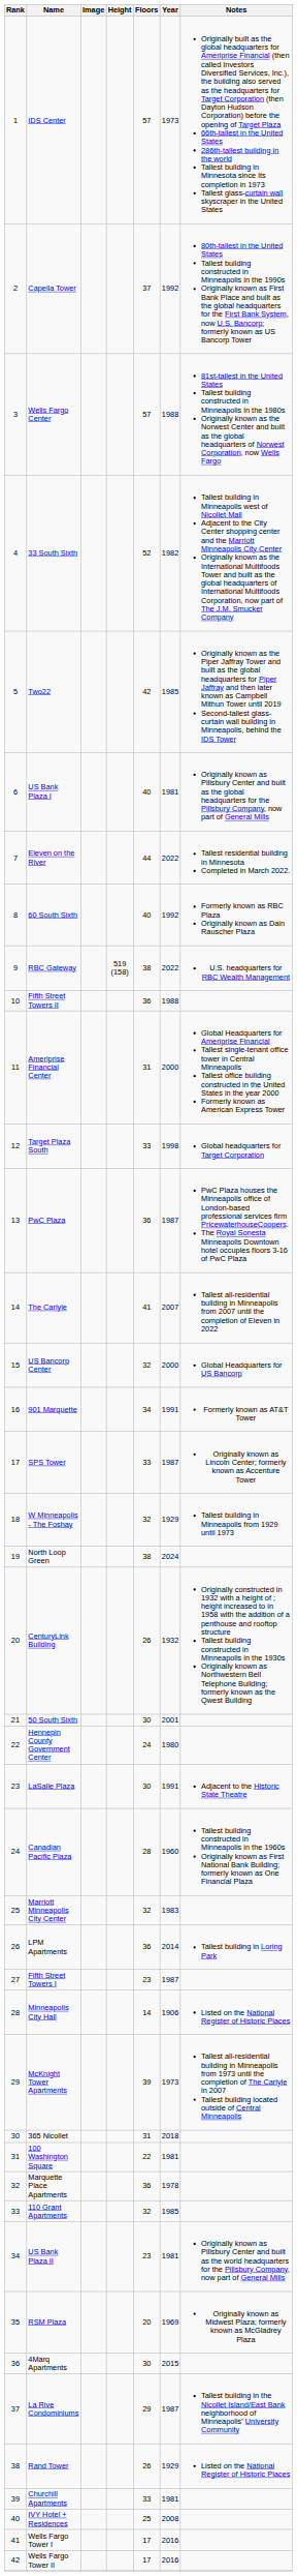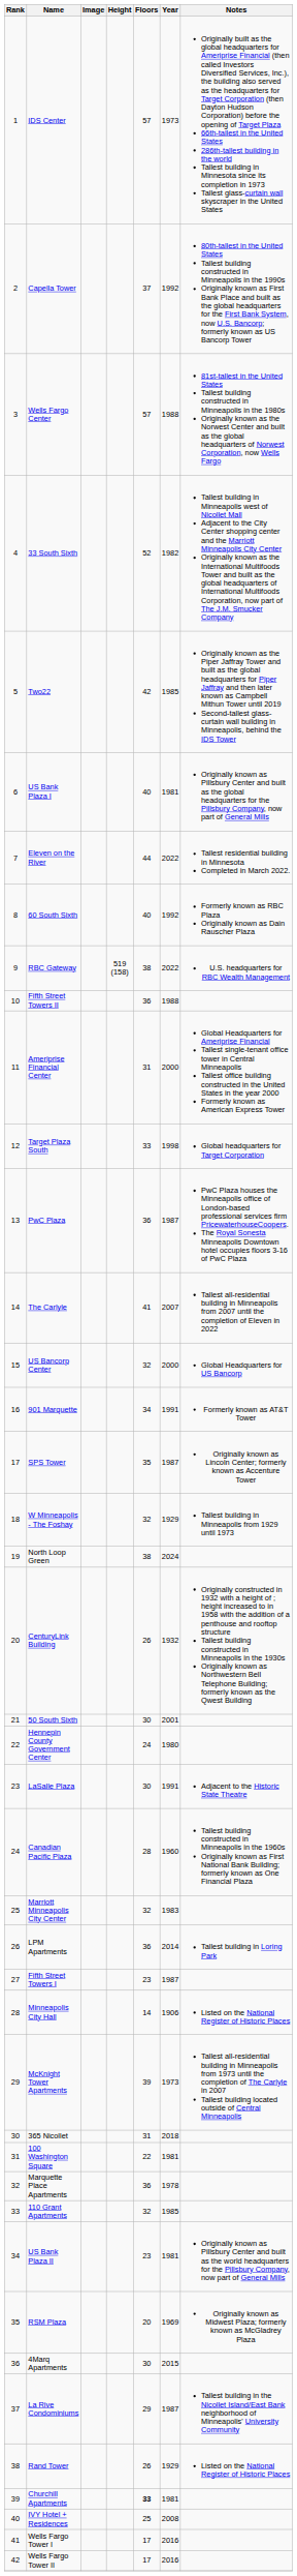SPS Tower | Floors: 33 -> 35
Churchill Apartments | Floors: normal -> bold
